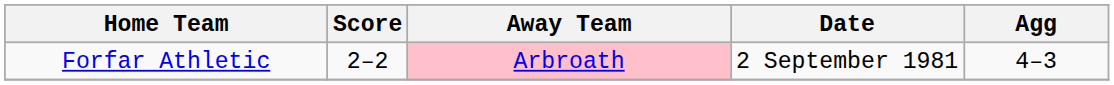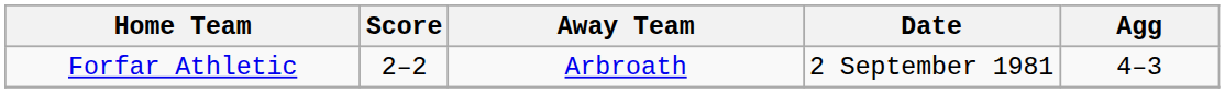Forfar Athletic | Away Team: pink background -> no background
